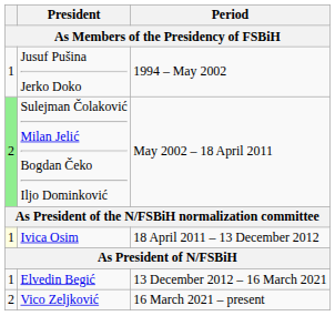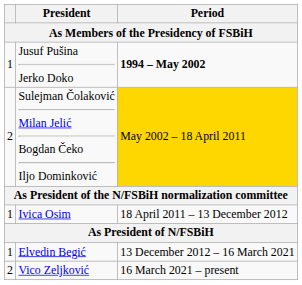Jusuf Pušina Jerko Doko | Period: normal -> bold
Sulejman Čolaković Milan Jelić Bogdan Čeko Iljo Dominković | column 1: lightgreen background -> no background
Sulejman Čolaković Milan Jelić Bogdan Čeko Iljo Dominković | Period: no background -> gold background
Ivica Osim | column 1: lightyellow background -> no background
